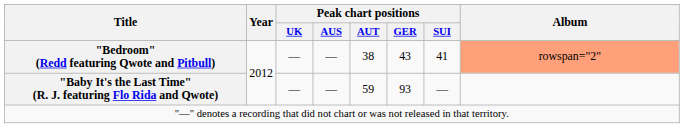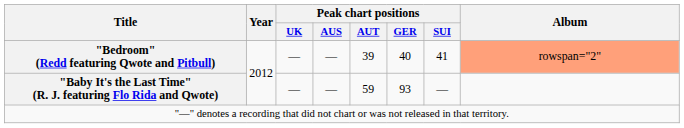"Bedroom" (Redd featuring Qwote and Pitbull) | Peak chart positions / AUT: 38 -> 39
"Bedroom" (Redd featuring Qwote and Pitbull) | Peak chart positions / GER: 43 -> 40
